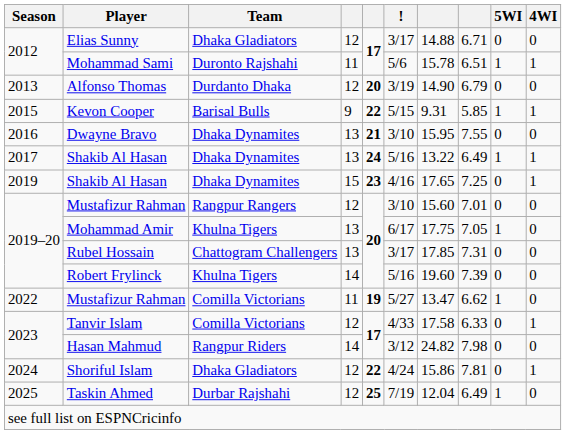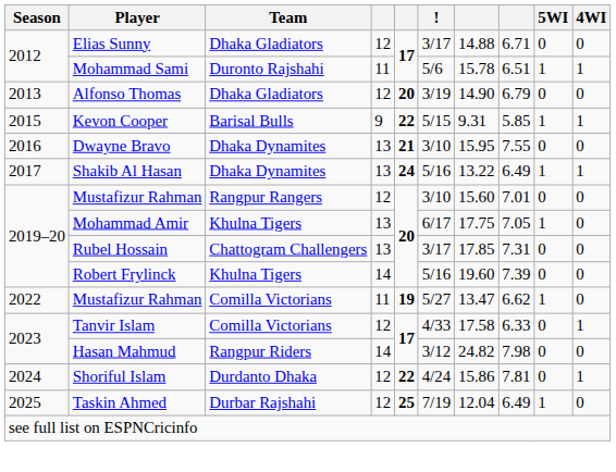Alfonso Thomas | Team: Durdanto Dhaka -> Dhaka Gladiators
- row: 2019 | Shakib Al Hasan | Dhaka Dynamites | 15 | 23 | 4/16 | 17.65 | 7.25 | 0 | 1
Shoriful Islam | Team: Dhaka Gladiators -> Durdanto Dhaka
